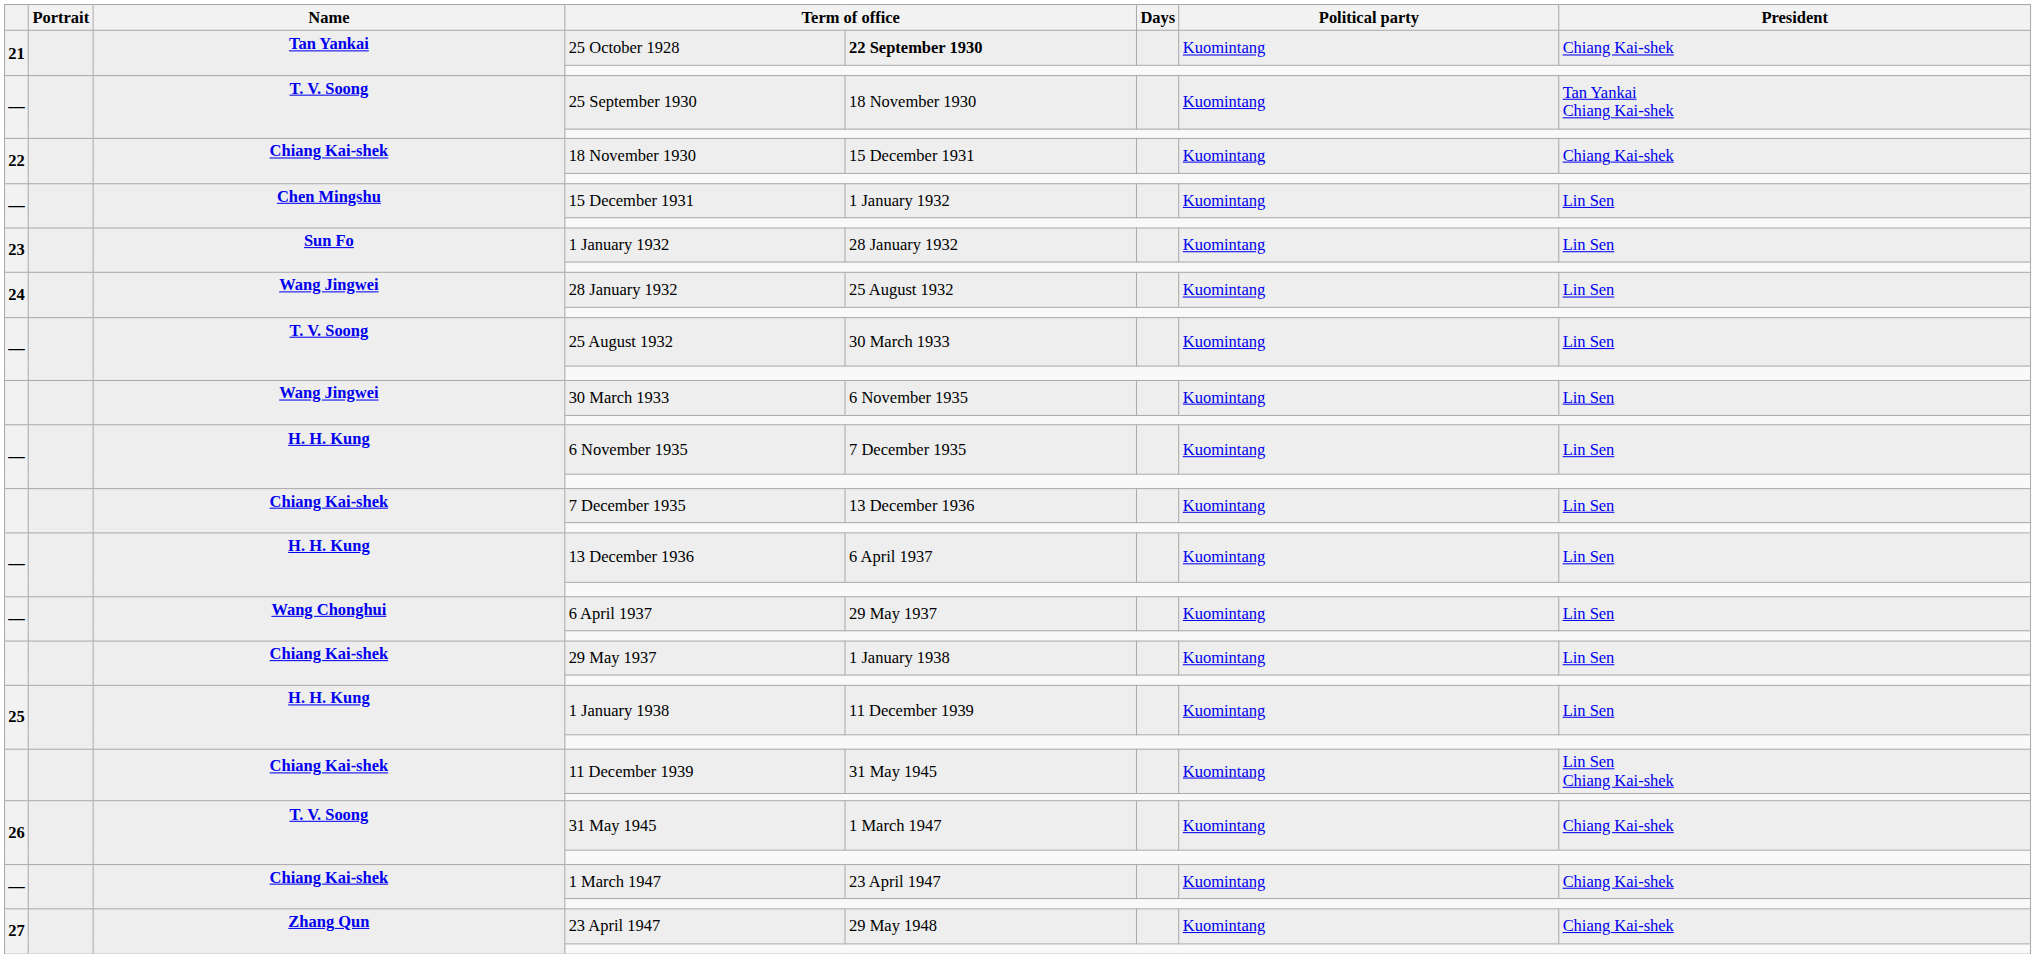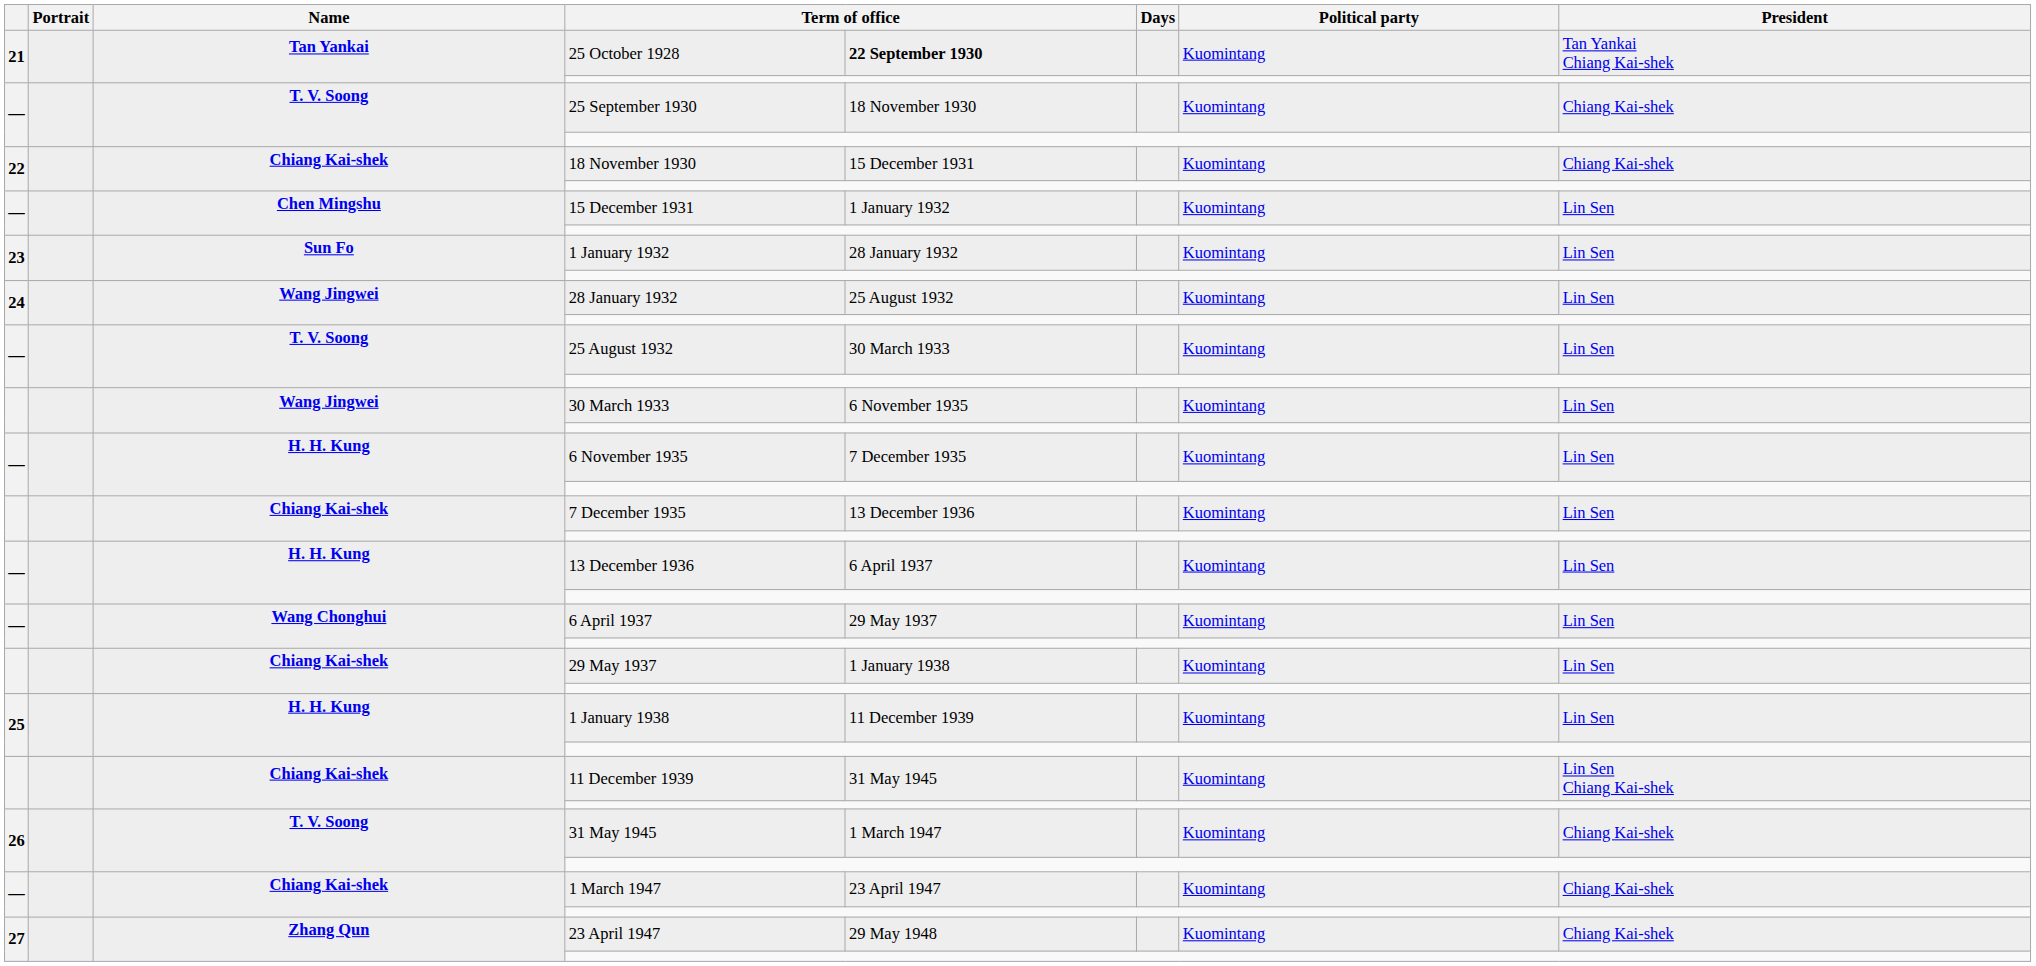25 October 1928 | President: Chiang Kai-shek -> Tan Yankai Chiang Kai-shek
25 September 1930 | President: Tan Yankai Chiang Kai-shek -> Chiang Kai-shek
